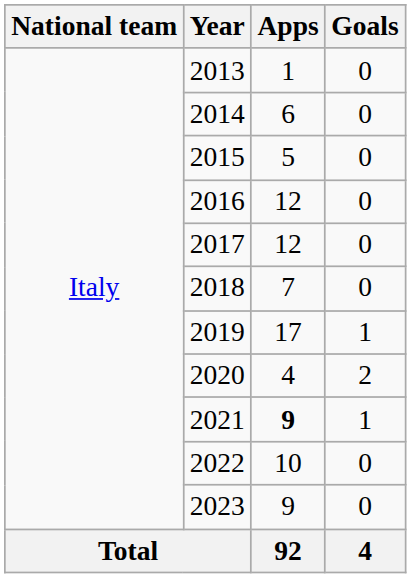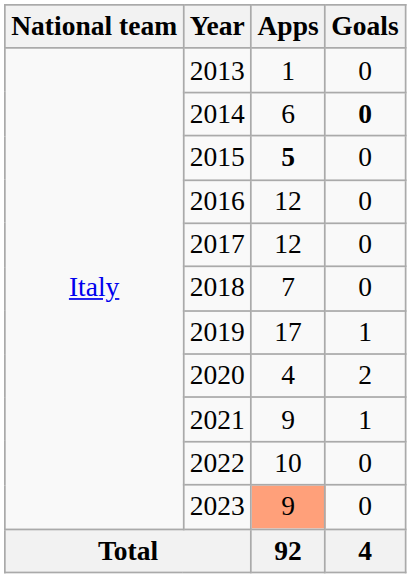2014 | Goals: normal -> bold
2015 | Apps: normal -> bold
2021 | Apps: bold -> normal
2023 | Apps: no background -> lightsalmon background
